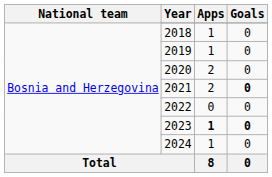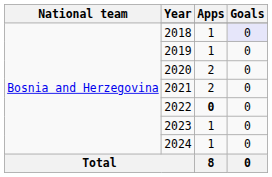2018 | Goals: no background -> lavender background
2021 | Goals: bold -> normal
2022 | Apps: normal -> bold
2023 | Apps: bold -> normal
2023 | Goals: bold -> normal
